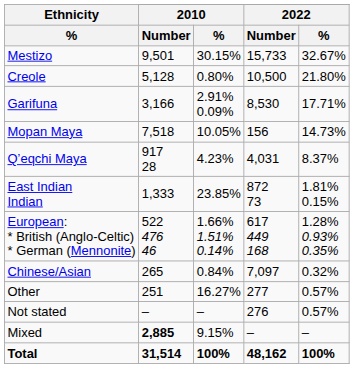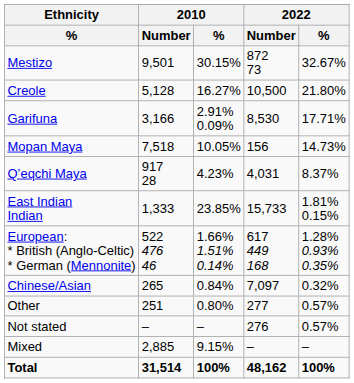Mestizo | 2022 / Number: 15,733 -> 872 73
Creole | 2010 / %: 0.80% -> 16.27%
East Indian Indian | 2022 / Number: 872 73 -> 15,733
Other | 2010 / %: 16.27% -> 0.80%
Mixed | 2010 / Number: bold -> normal
